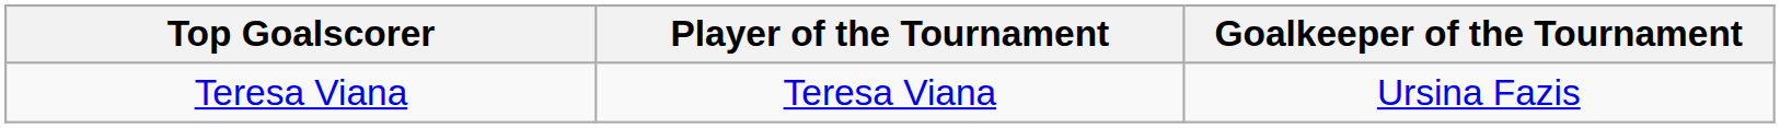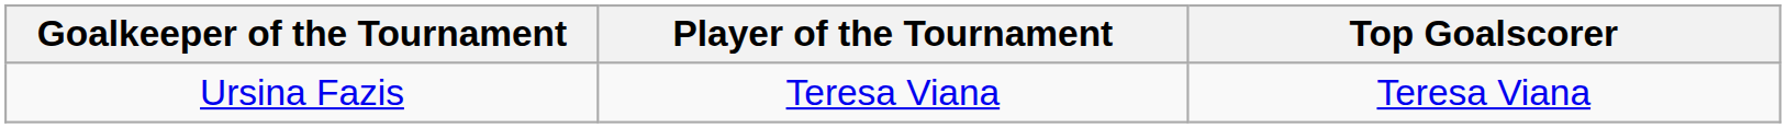columns swapped: Top Goalscorer <-> Goalkeeper of the Tournament
